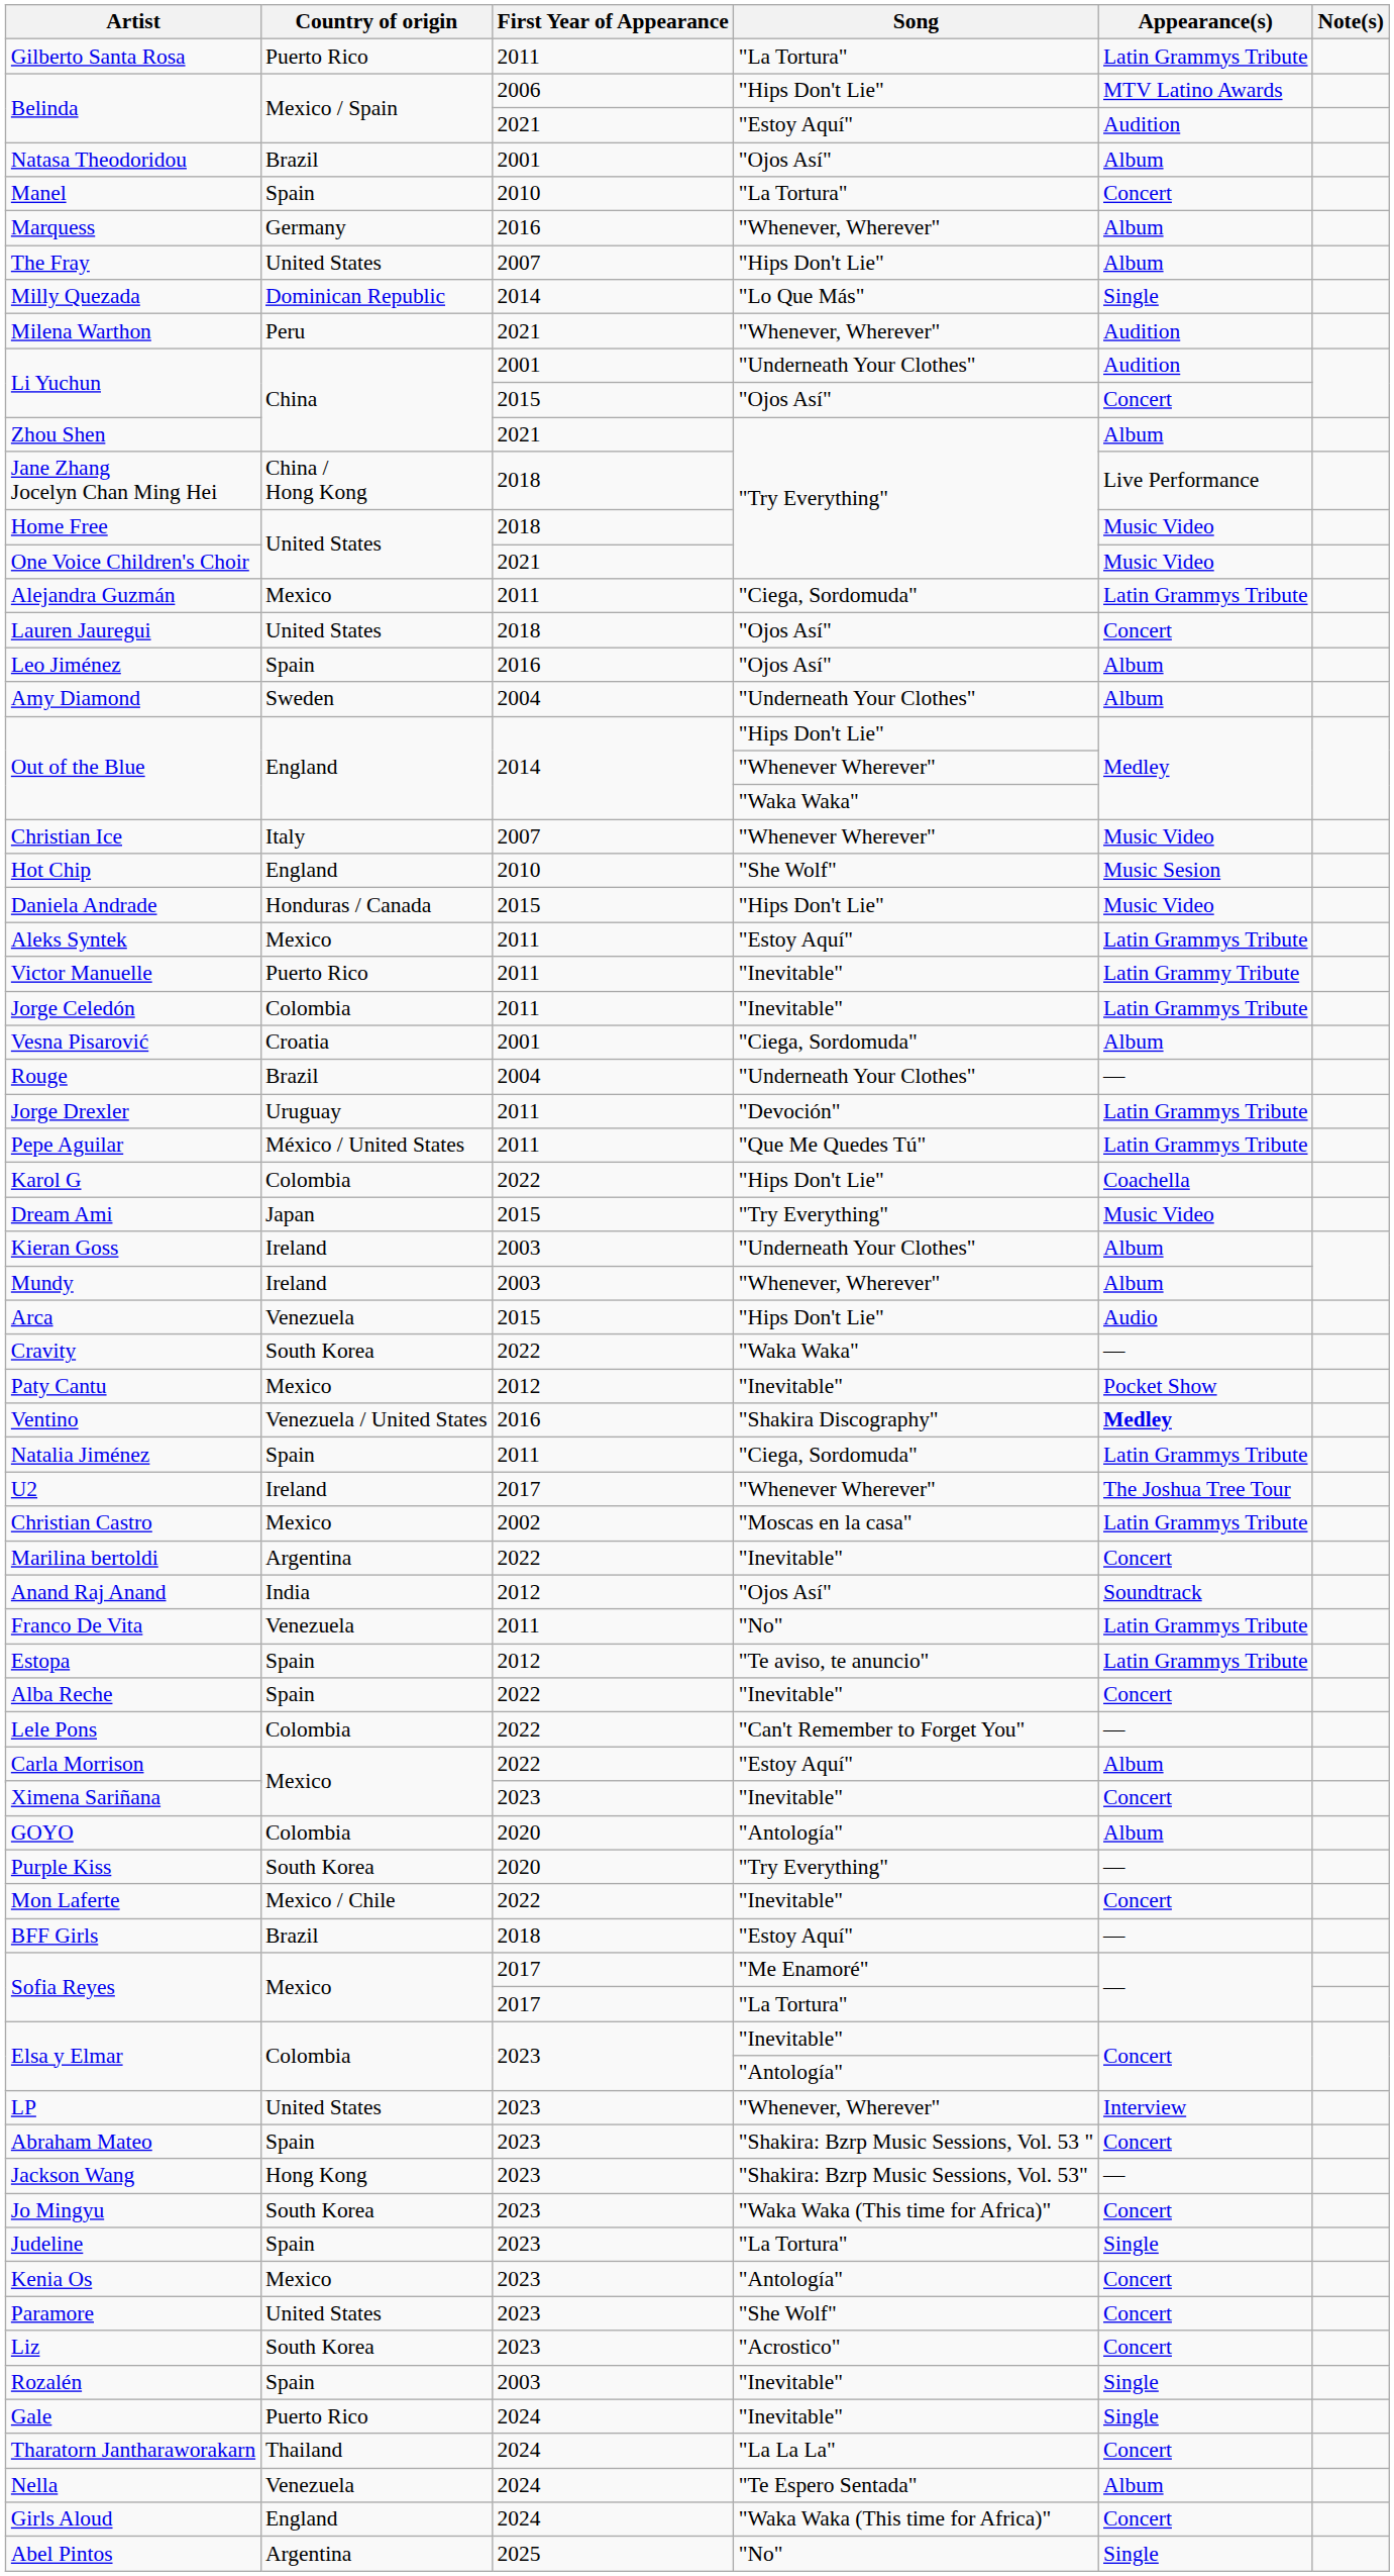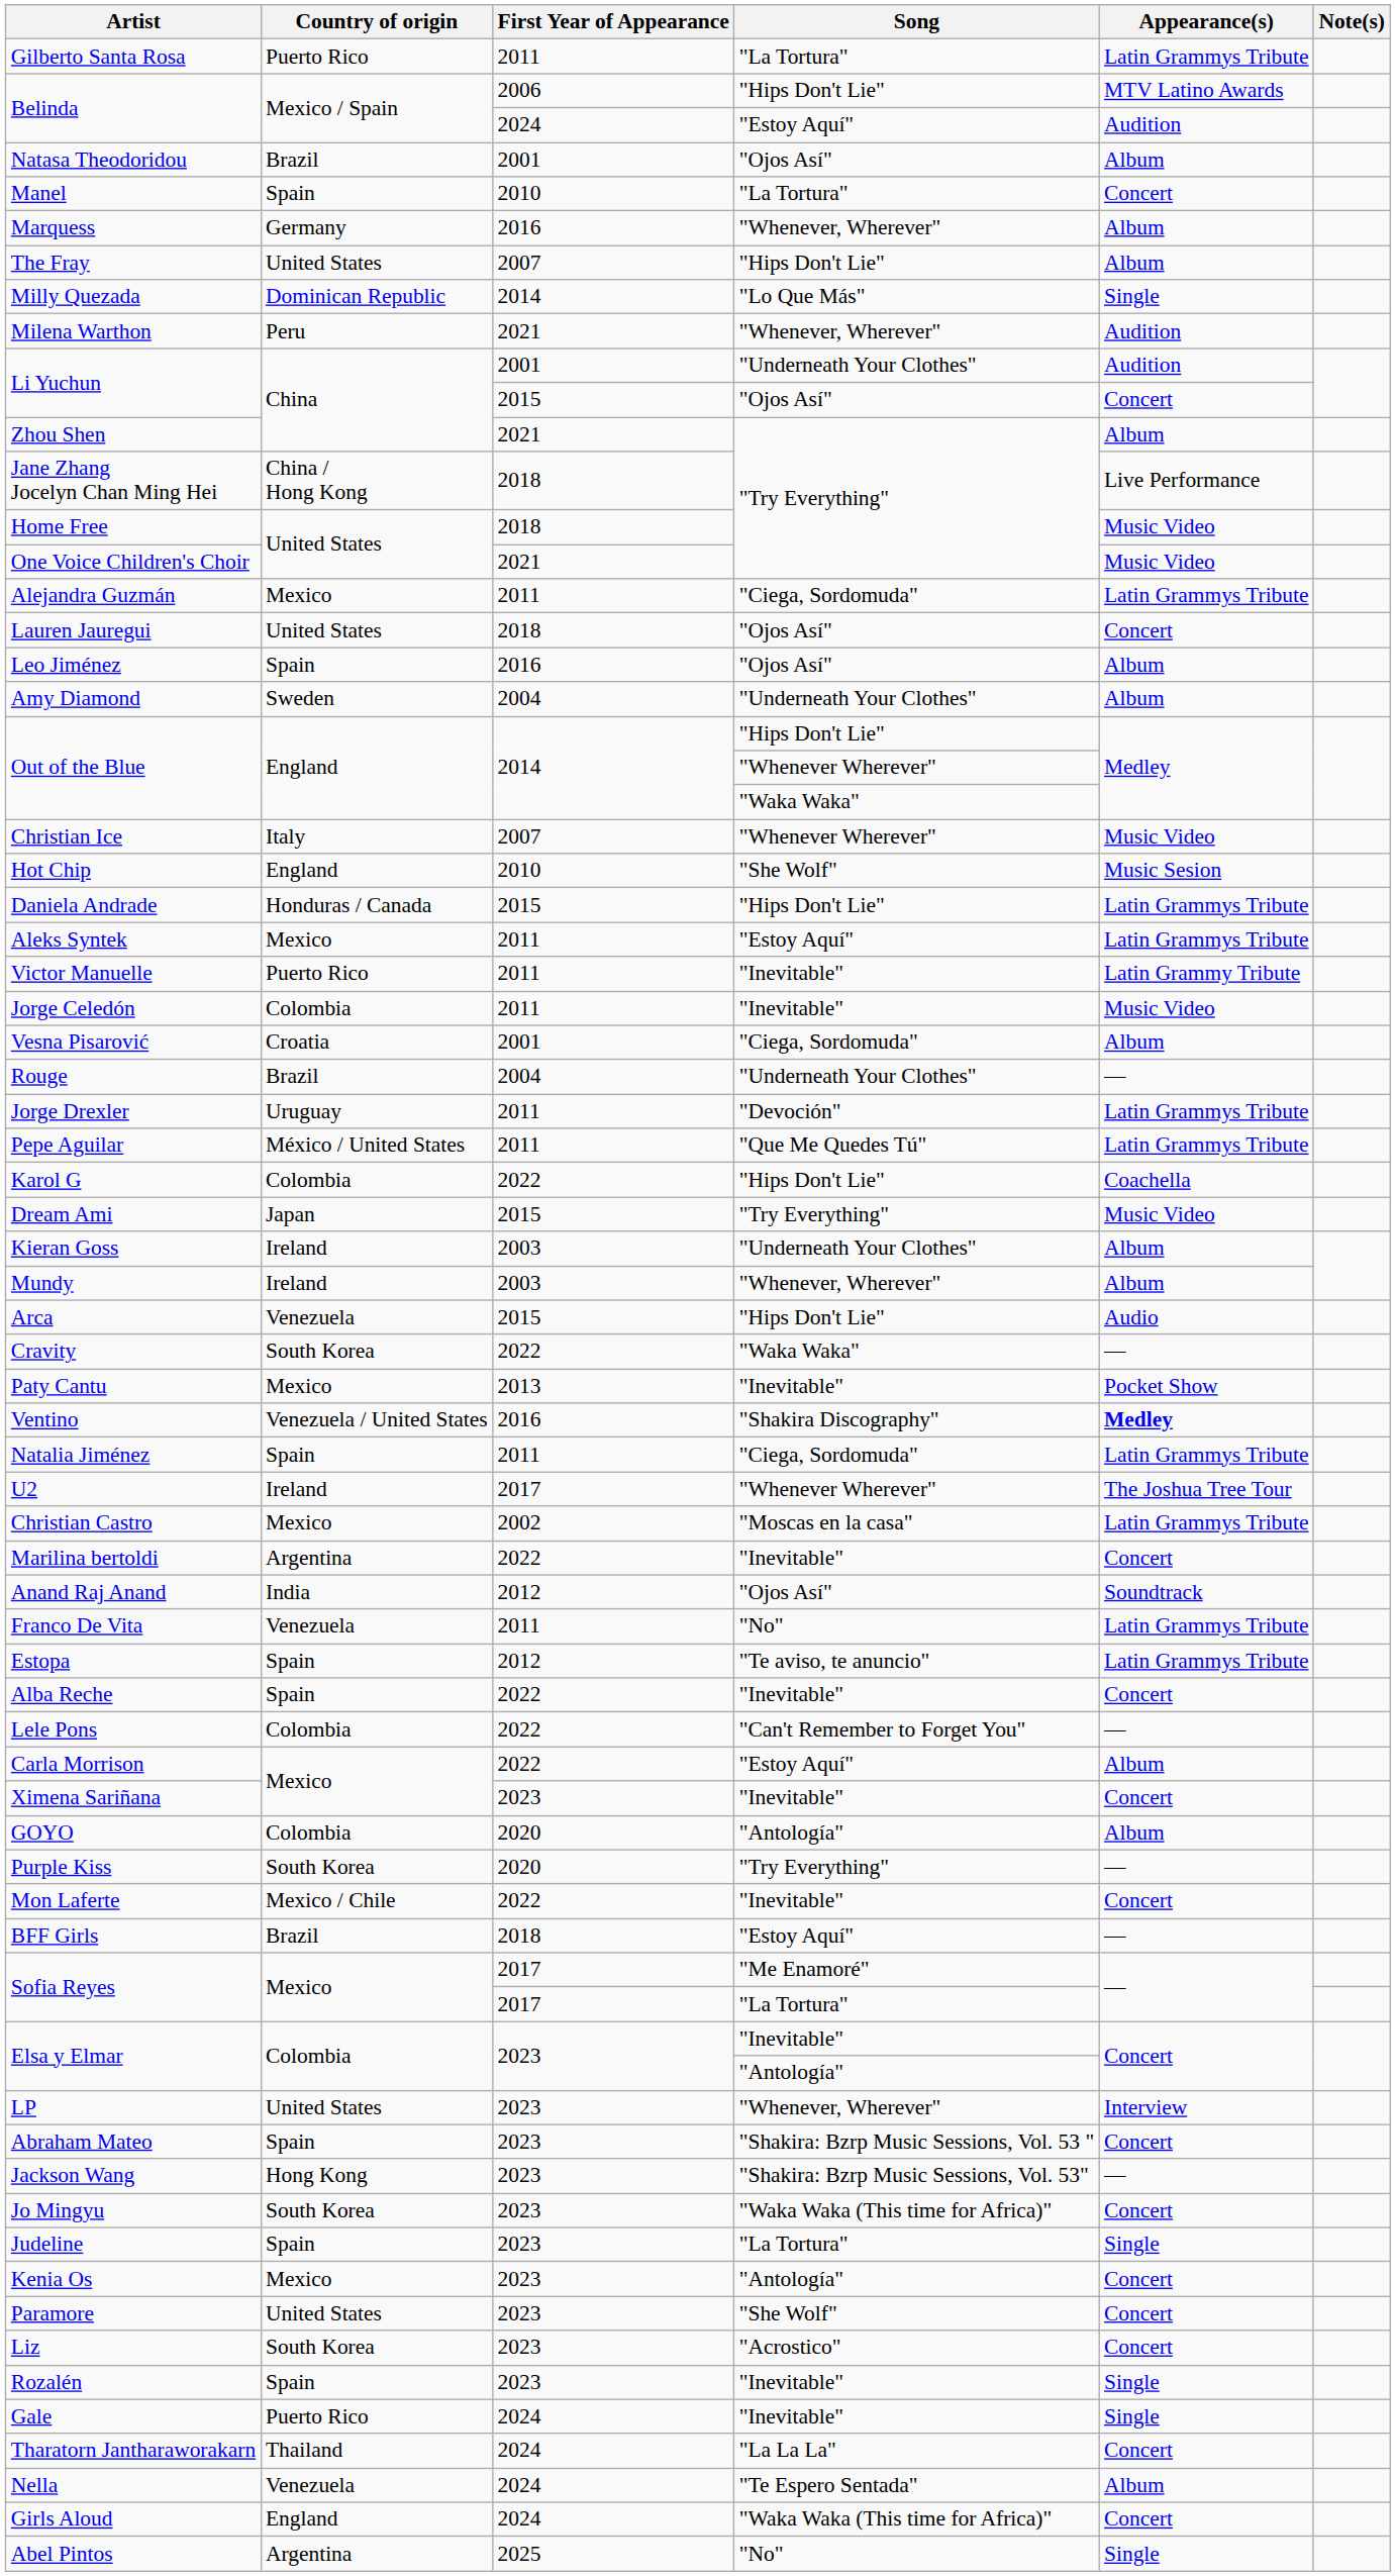Belinda / "Estoy Aquí" | First Year of Appearance: 2021 -> 2024
Daniela Andrade | Appearance(s): Music Video -> Latin Grammys Tribute
Jorge Celedón | Appearance(s): Latin Grammys Tribute -> Music Video
Paty Cantu | First Year of Appearance: 2012 -> 2013
Rozalén | First Year of Appearance: 2003 -> 2023
